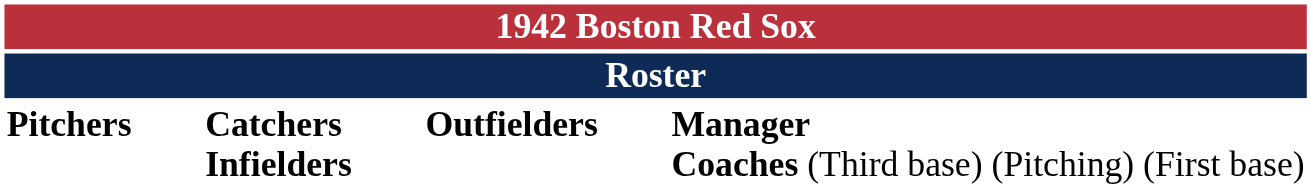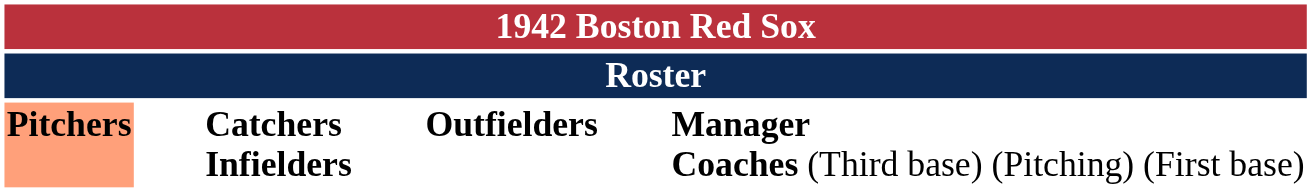Pitchers | column 1: no background -> lightsalmon background
